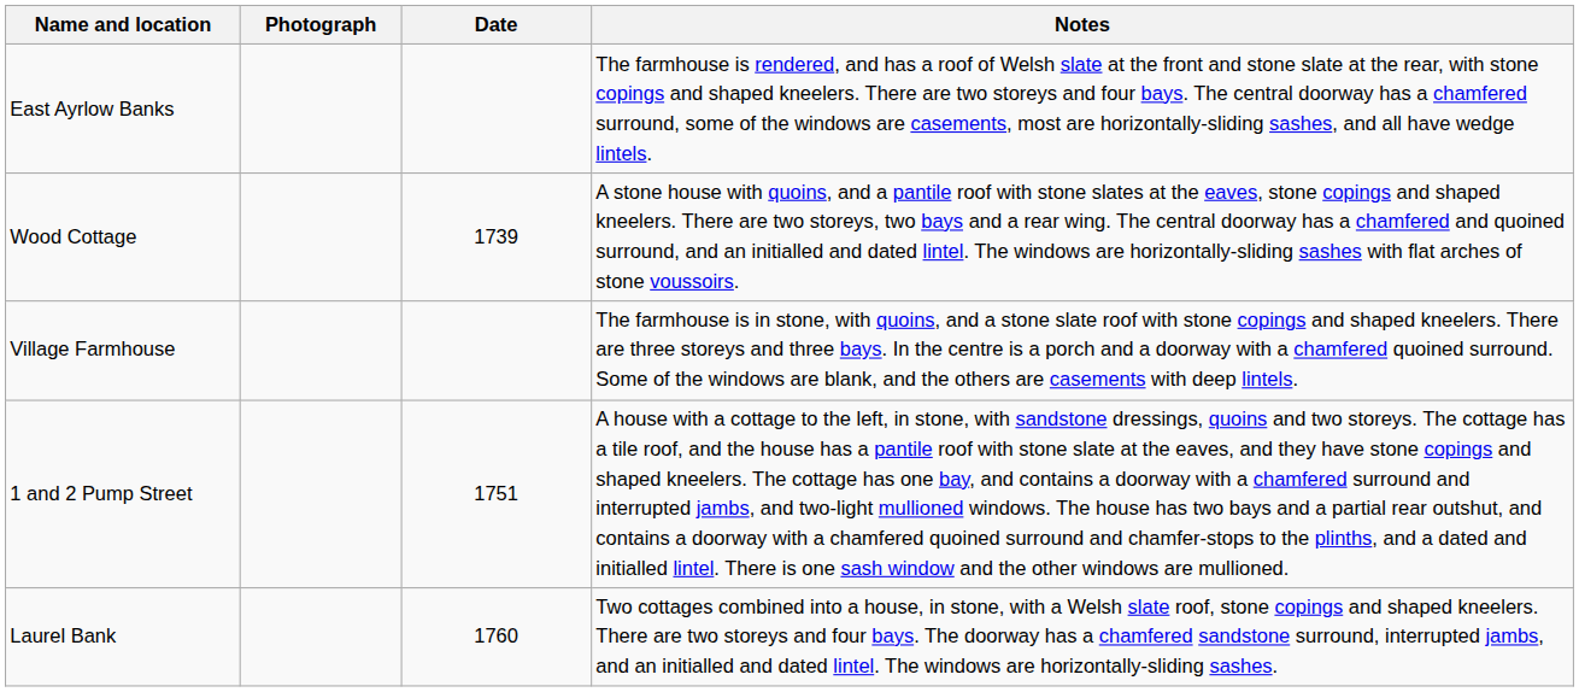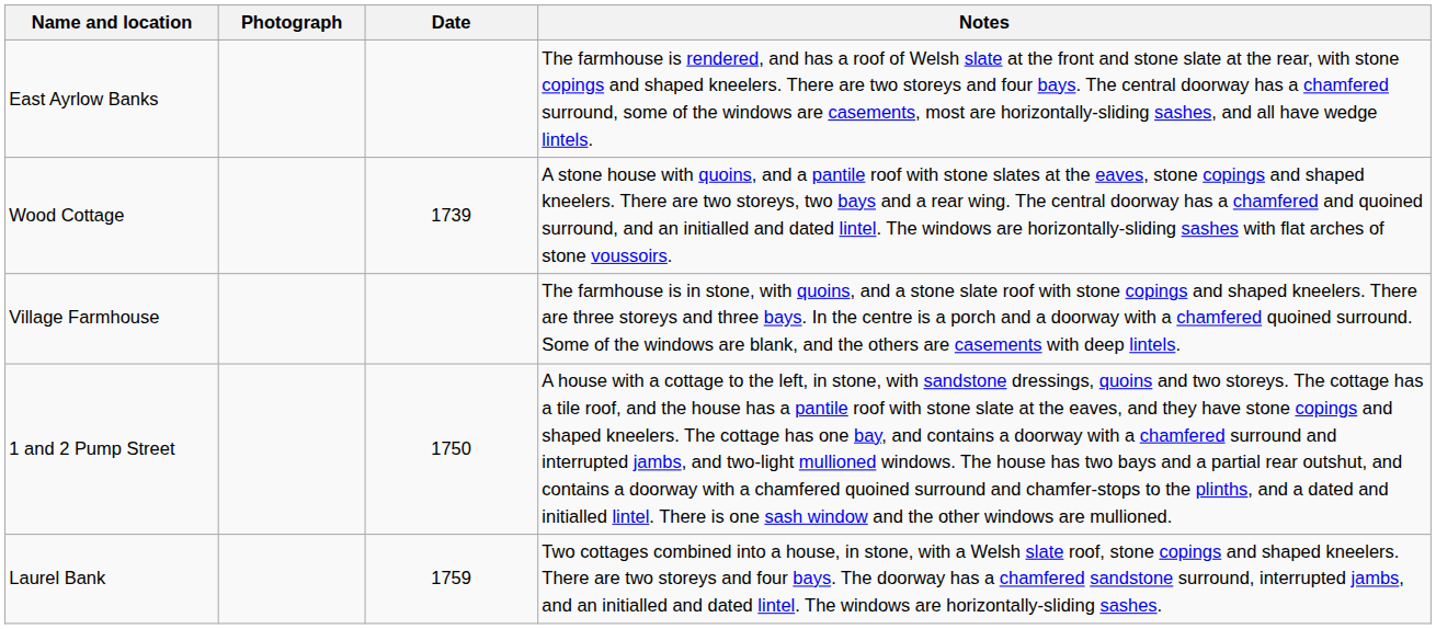1 and 2 Pump Street | Date: 1751 -> 1750
Laurel Bank | Date: 1760 -> 1759
